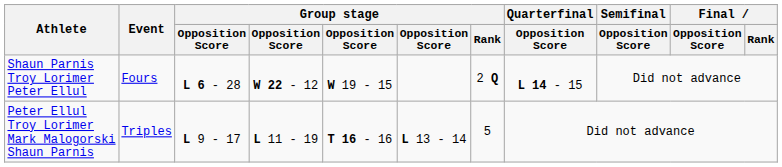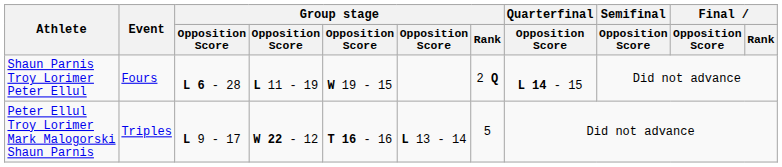Shaun Parnis Troy Lorimer Peter Ellul | column 4: W 22 - 12 -> L 11 - 19
Peter Ellul Troy Lorimer Mark Malogorski Shaun Parnis | column 4: L 11 - 19 -> W 22 - 12
